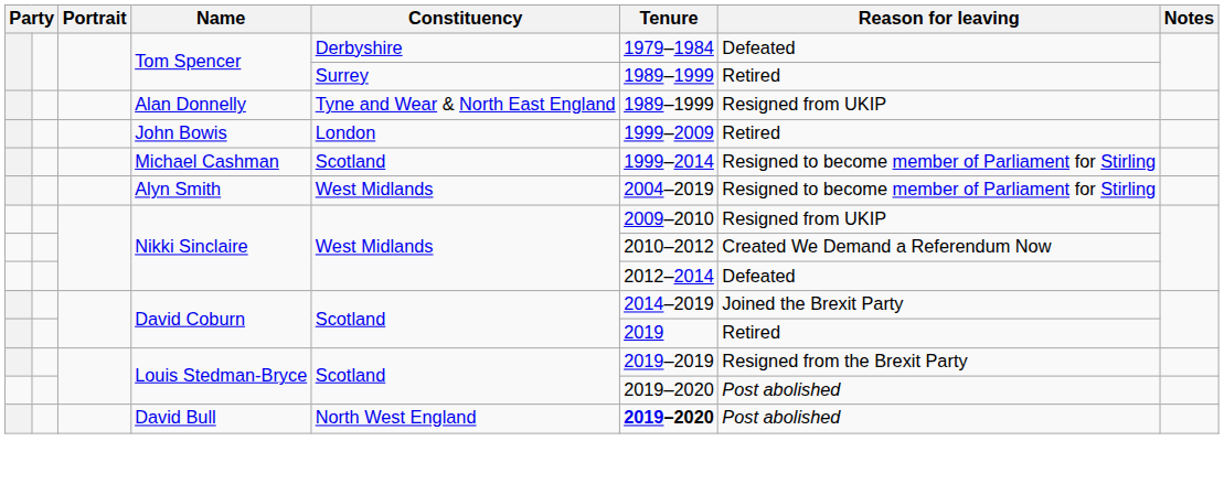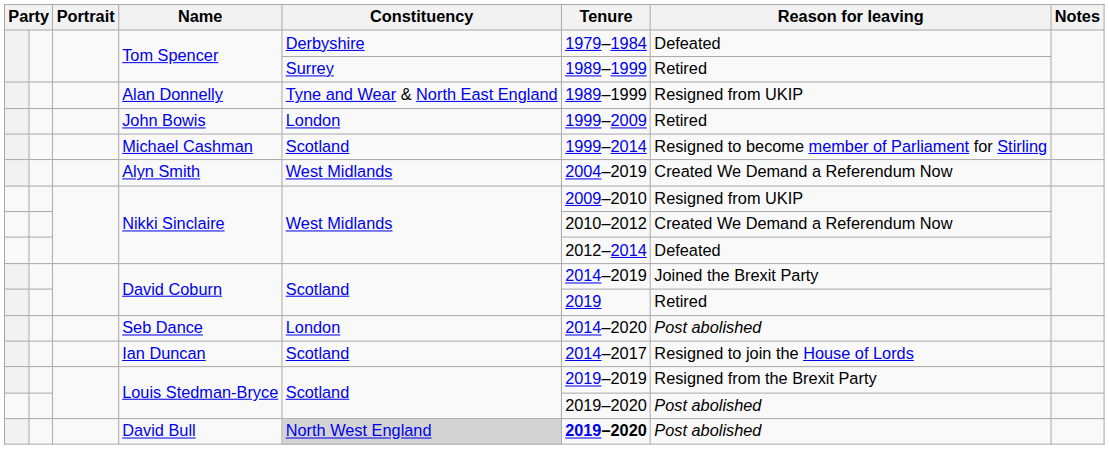Alyn Smith | Reason for leaving: Resigned to become member of Parliament for Stirling -> Created We Demand a Referendum Now
+ row: Seb Dance | London | 2014–2020 | Post abolished
+ row: Ian Duncan | Scotland | 2014–2017 | Resigned to join the House of Lords
David Bull | Constituency: no background -> lightgrey background
